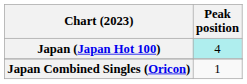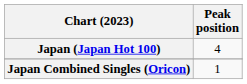Japan (Japan Hot 100) | Peak position: paleturquoise background -> no background
